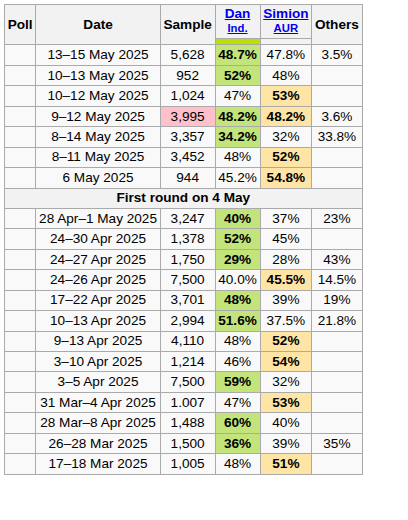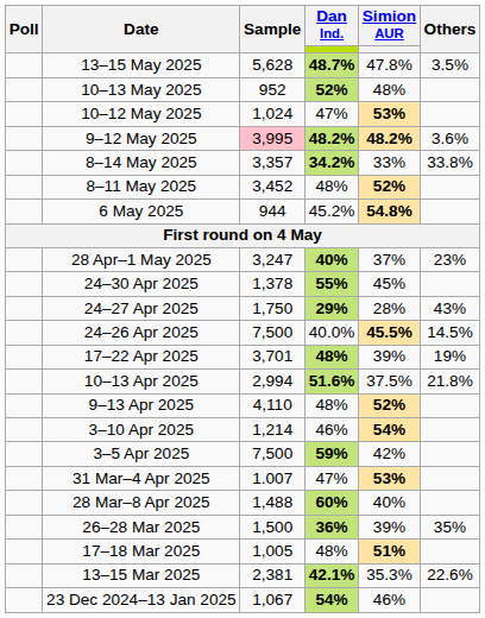8–14 May 2025 | Simion AUR: 32% -> 33%
24–30 Apr 2025 | Dan Ind.: 52% -> 55%
3–5 Apr 2025 | Simion AUR: 32% -> 42%
+ row: 13–15 Mar 2025 | 2,381 | 42.1% | 35.3% | 22.6%
+ row: 23 Dec 2024–13 Jan 2025 | 1,067 | 54% | 46%
